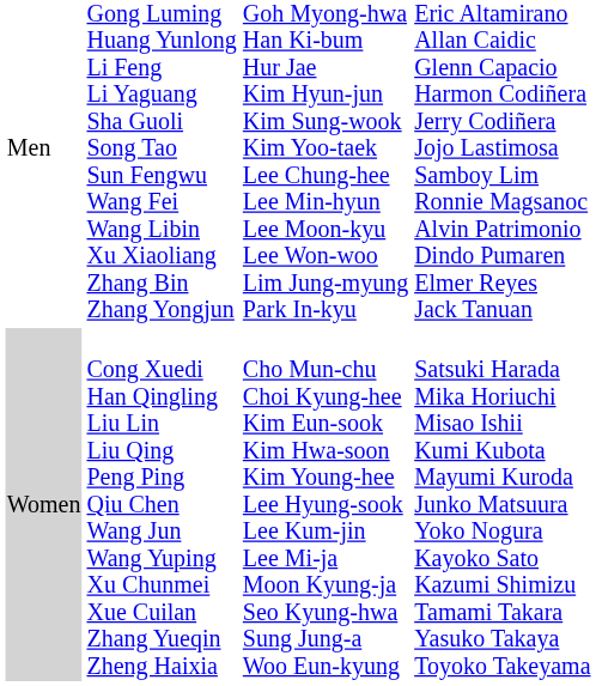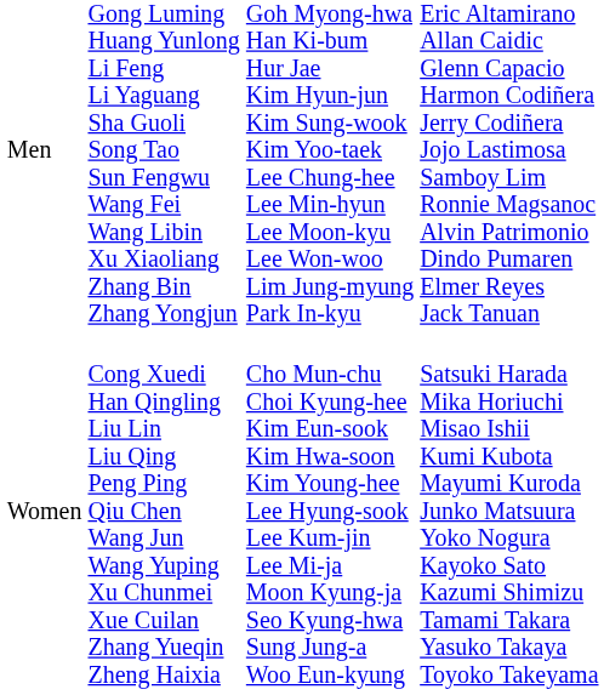Women | column 1: lightgrey background -> no background
